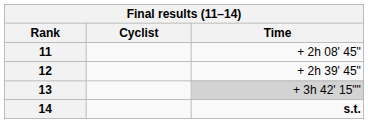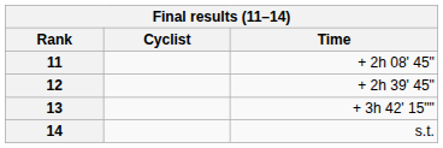13 | Time: lightgrey background -> no background
14 | Time: bold -> normal
